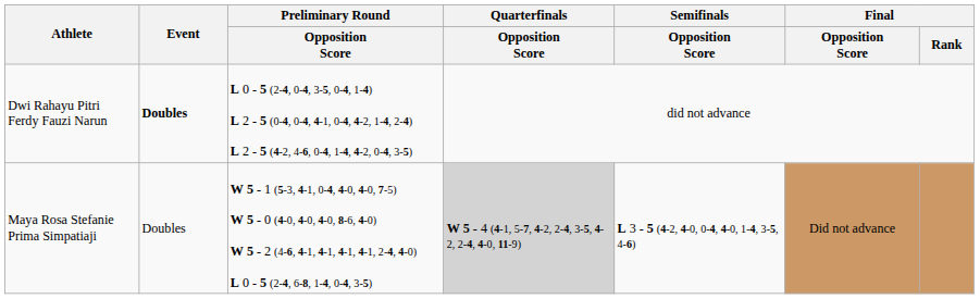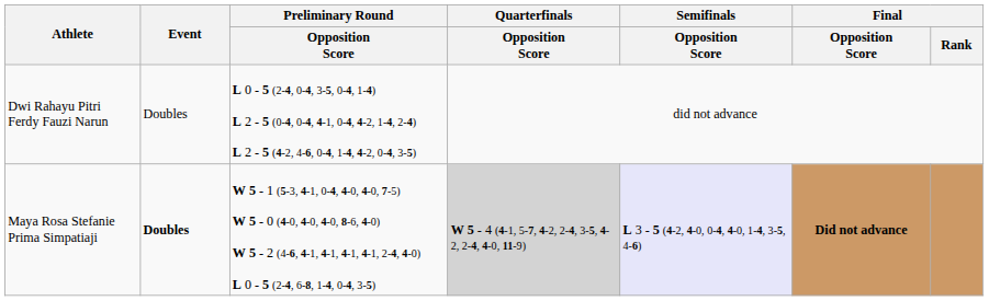Dwi Rahayu Pitri Ferdy Fauzi Narun | Event: bold -> normal
Maya Rosa Stefanie Prima Simpatiaji | Event: normal -> bold
Maya Rosa Stefanie Prima Simpatiaji | Semifinals / Opposition Score: no background -> lavender background
Maya Rosa Stefanie Prima Simpatiaji | Final / Opposition Score: normal -> bold
